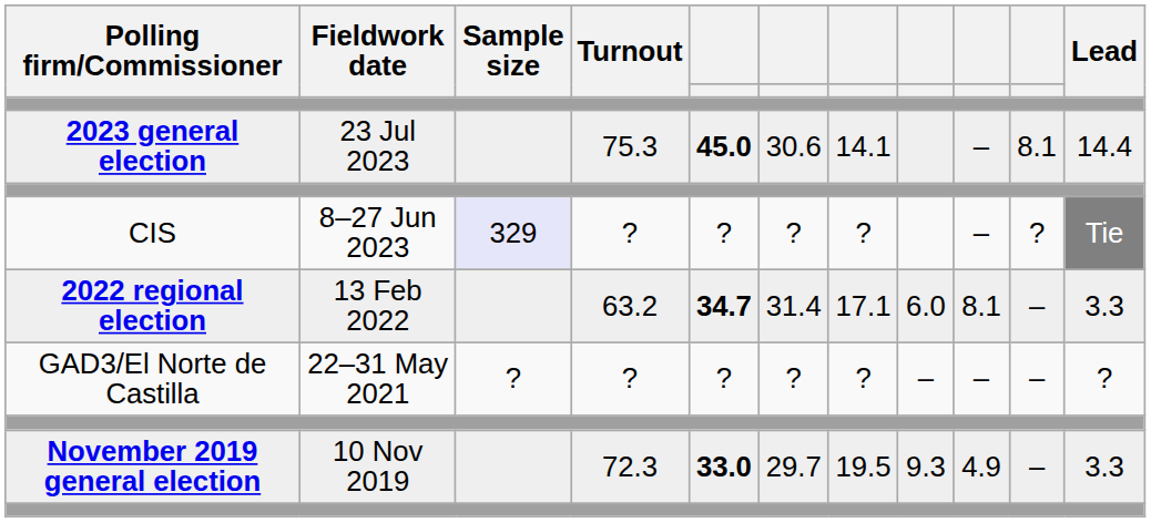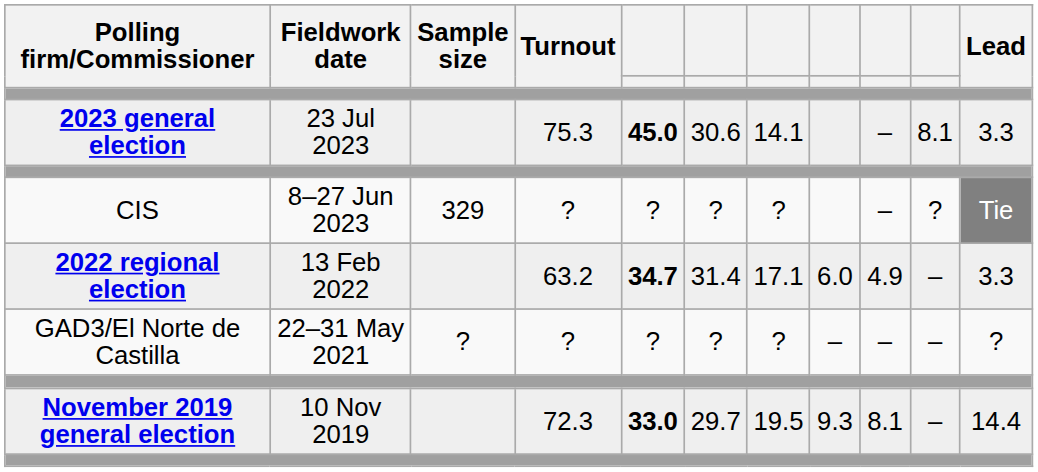2023 general election | Lead: 14.4 -> 3.3
CIS | Sample size: lavender background -> no background
2022 regional election | column 9: 8.1 -> 4.9
November 2019 general election | column 9: 4.9 -> 8.1
November 2019 general election | Lead: 3.3 -> 14.4
